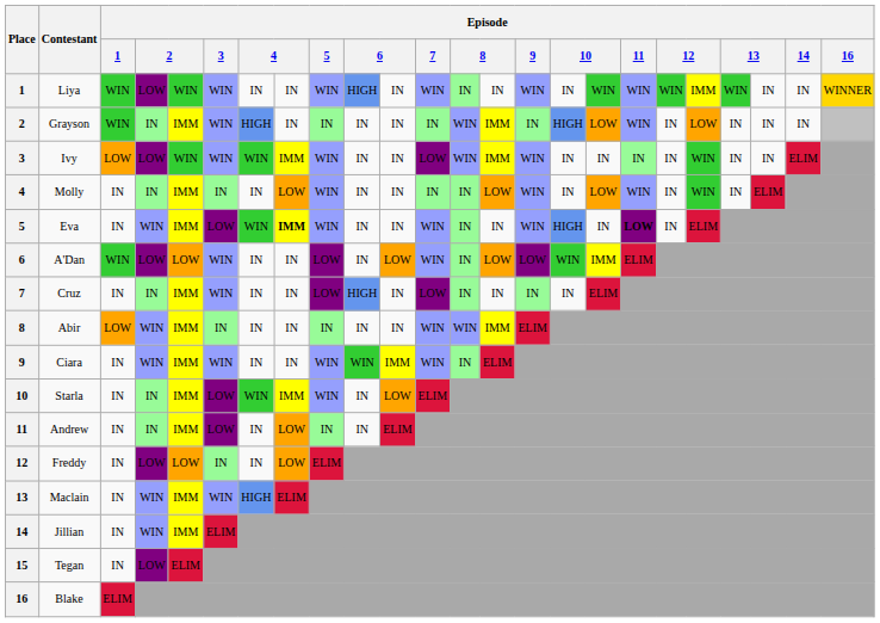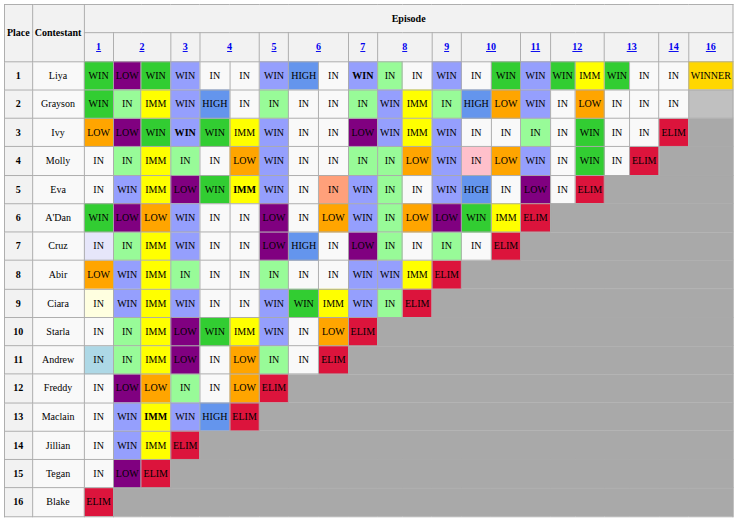Liya | Episode / 7: normal -> bold
Ivy | Episode / 3: normal -> bold
Molly | column 16: no background -> pink background
Eva | column 11: no background -> lightsalmon background
Eva | Episode / 11: bold -> normal
Cruz | Episode / 1: no background -> lavender background
Ciara | Episode / 1: no background -> lightyellow background
Andrew | Episode / 1: no background -> lightblue background
Maclain | column 5: normal -> bold
